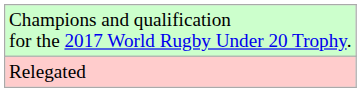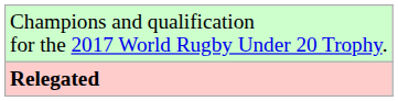row 2 | column 1: normal -> bold
